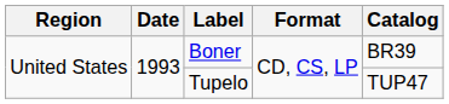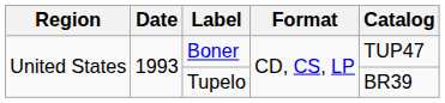Boner | Catalog: BR39 -> TUP47
Tupelo | Catalog: TUP47 -> BR39
